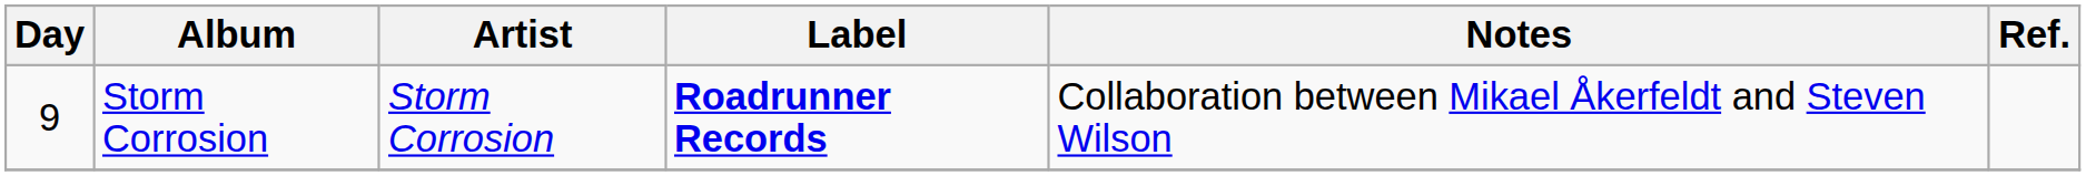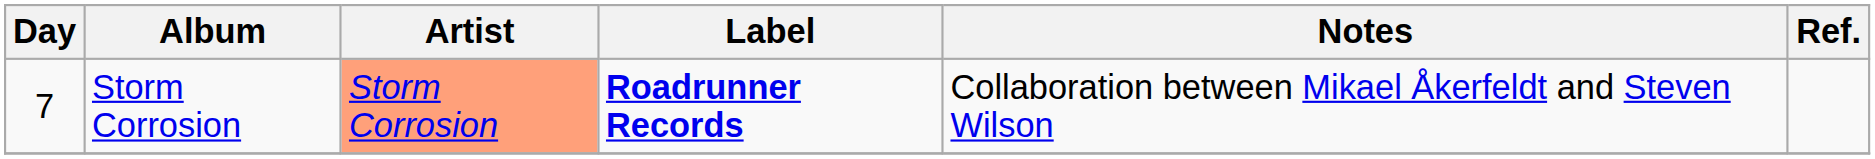row 2 | Day: 9 -> 7
row 2 | Artist: no background -> lightsalmon background
